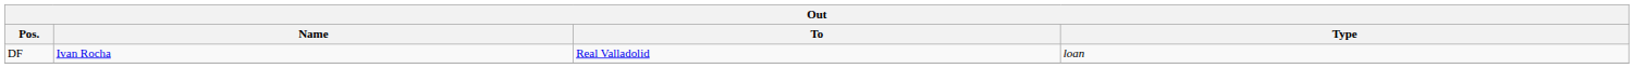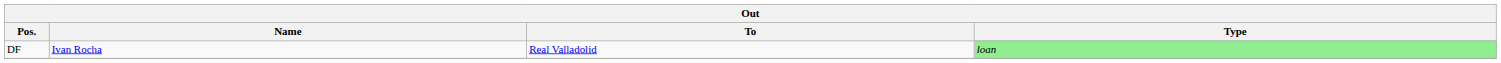DF | Type: no background -> lightgreen background
